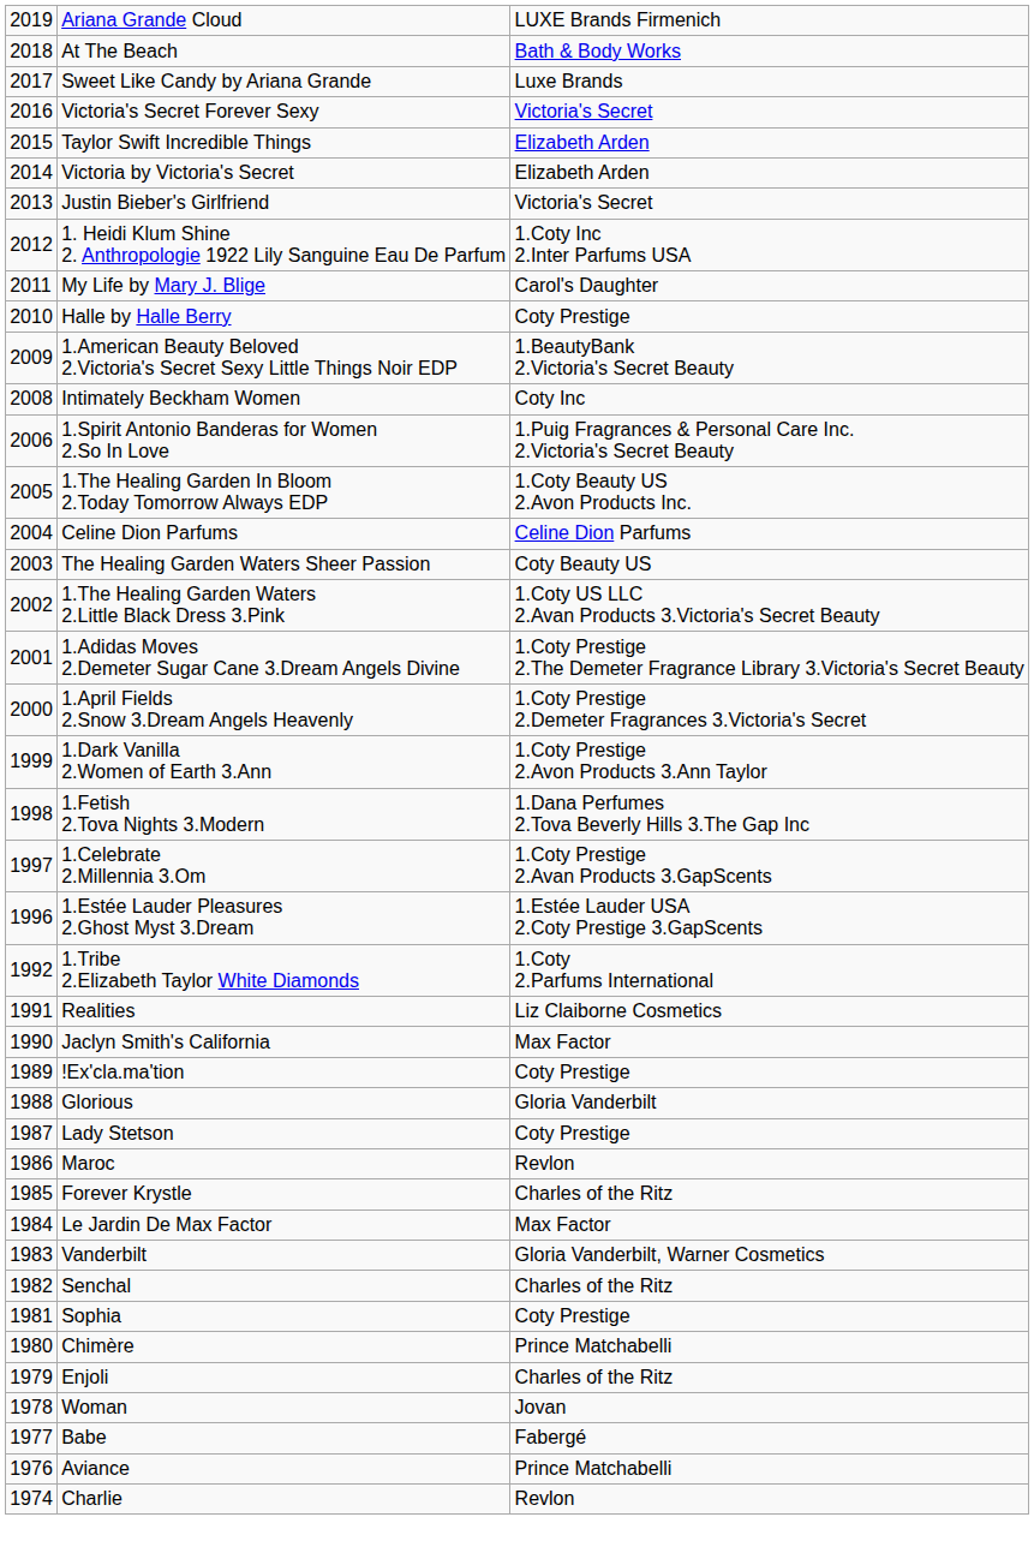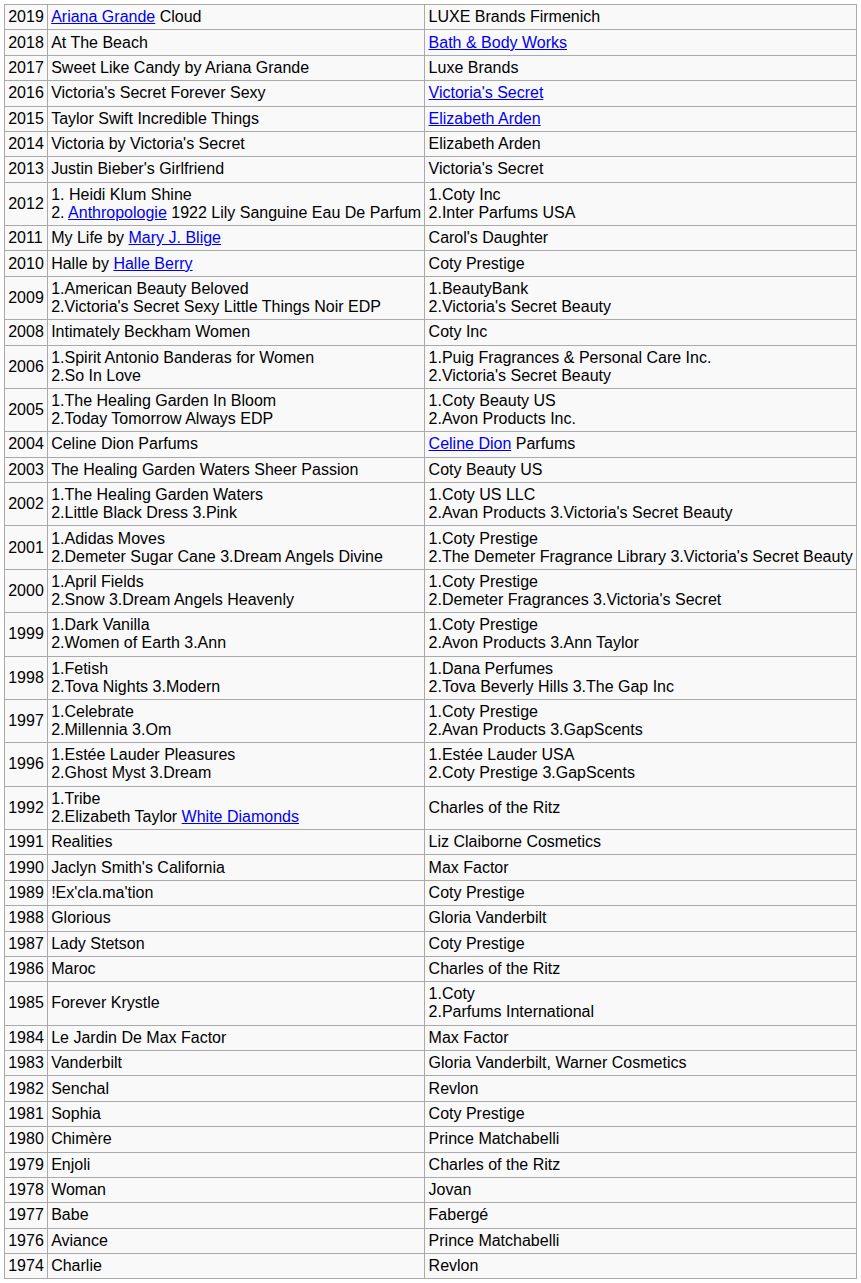1.Tribe 2.Elizabeth Taylor White Diamonds | column 3: 1.Coty 2.Parfums International -> Charles of the Ritz
Maroc | column 3: Revlon -> Charles of the Ritz
Forever Krystle | column 3: Charles of the Ritz -> 1.Coty 2.Parfums International
Senchal | column 3: Charles of the Ritz -> Revlon
